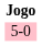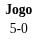row 2 | Jogo: pink background -> no background
